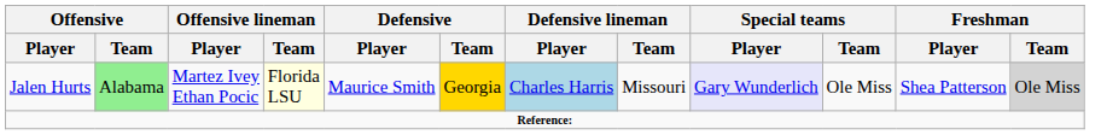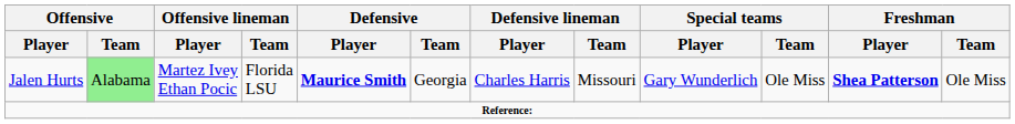Jalen Hurts | Offensive lineman / Team: lightyellow background -> no background
Jalen Hurts | Defensive / Player: normal -> bold
Jalen Hurts | Defensive / Team: gold background -> no background
Jalen Hurts | Defensive lineman / Player: lightblue background -> no background
Jalen Hurts | Special teams / Player: lavender background -> no background
Jalen Hurts | Freshman / Player: normal -> bold
Jalen Hurts | Freshman / Team: lightgrey background -> no background
